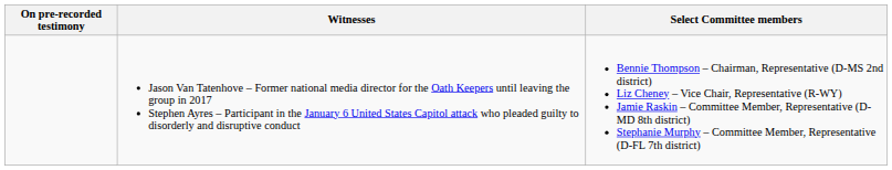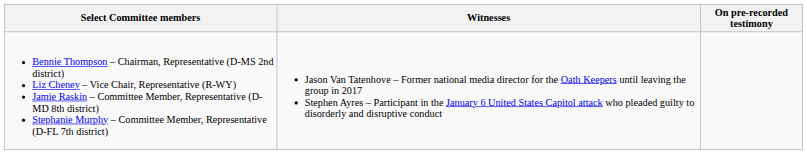columns swapped: Select Committee members <-> On pre-recorded testimony
